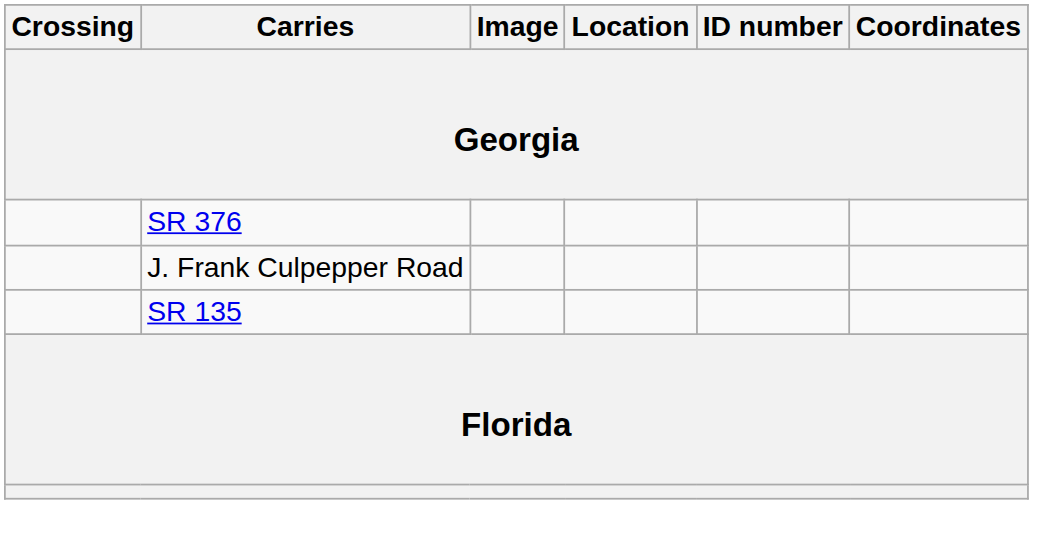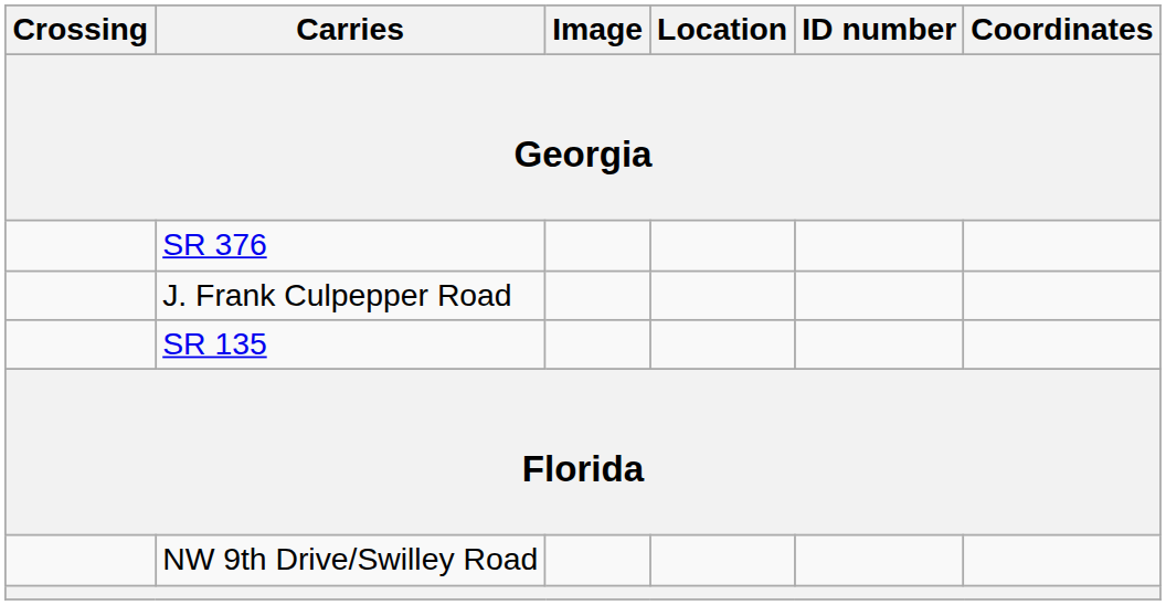+ row: NW 9th Drive/Swilley Road
